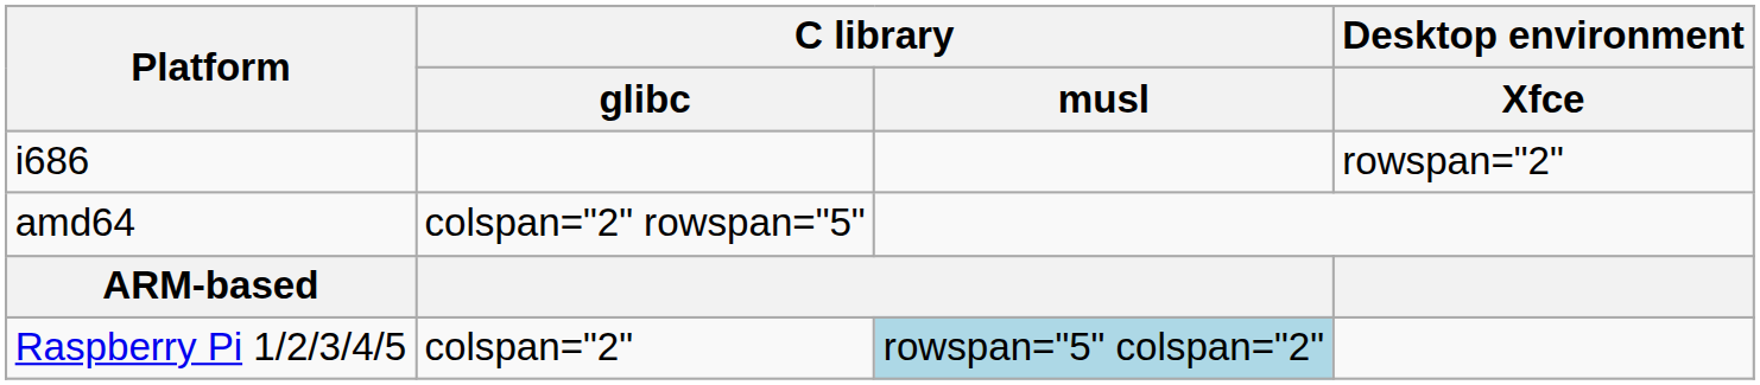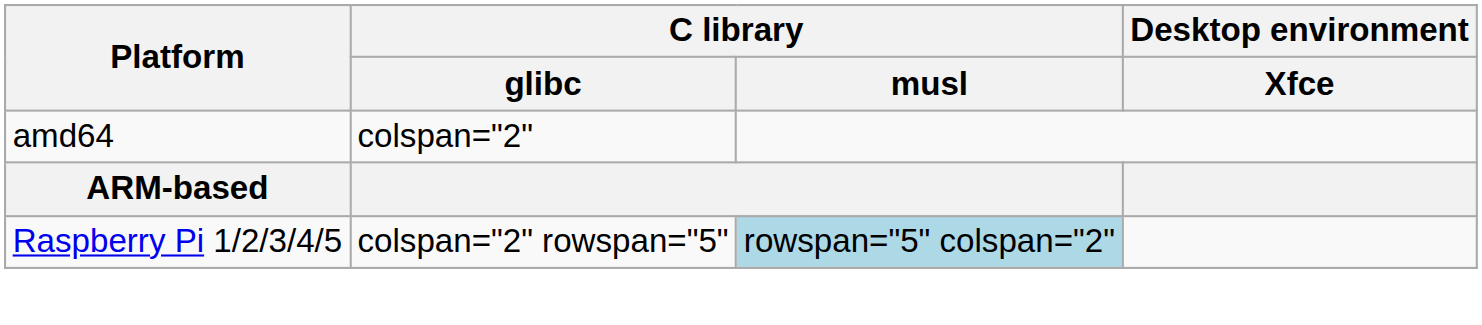- row: i686 | rowspan="2"
amd64 | C library / glibc: colspan="2" rowspan="5" -> colspan="2"
Raspberry Pi 1/2/3/4/5 | C library / glibc: colspan="2" -> colspan="2" rowspan="5"
